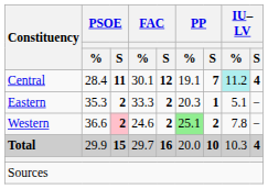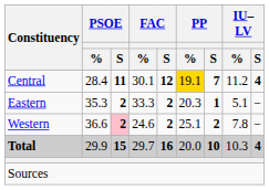Central | PP / %: no background -> gold background
Central | IU–LV / %: paleturquoise background -> no background
Western | PP / %: lightgreen background -> no background
